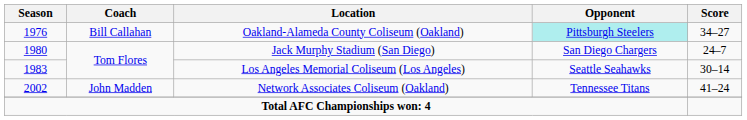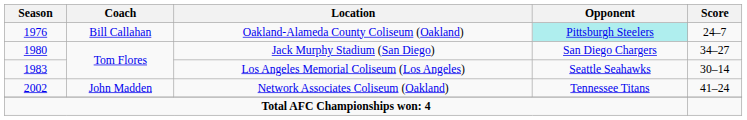Oakland-Alameda County Coliseum (Oakland) | Score: 34–27 -> 24–7
Jack Murphy Stadium (San Diego) | Score: 24–7 -> 34–27
